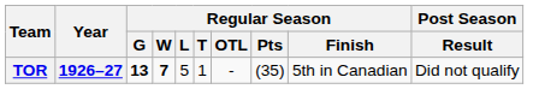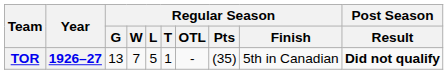TOR | Regular Season / G: bold -> normal
TOR | Regular Season / W: bold -> normal
TOR | Post Season / Result: normal -> bold
